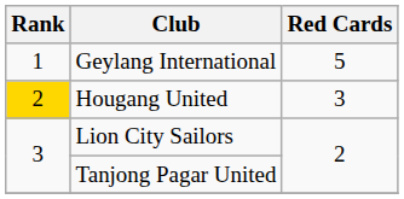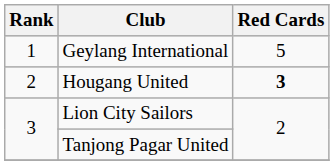Hougang United | Rank: gold background -> no background
Hougang United | Red Cards: normal -> bold
